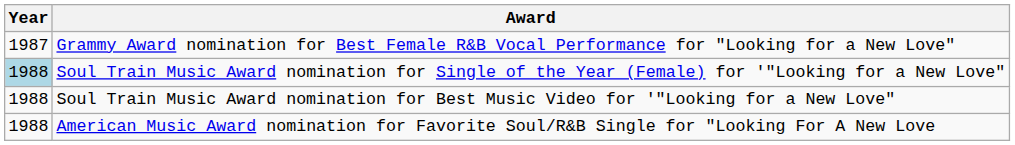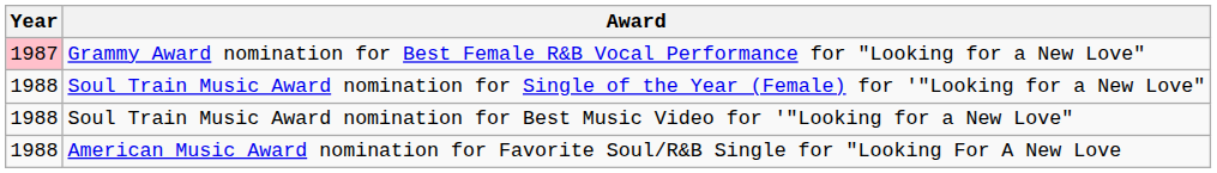row 2 | Year: no background -> pink background
row 3 | Year: lightblue background -> no background
